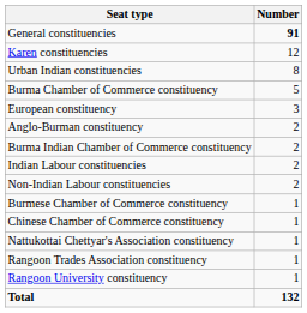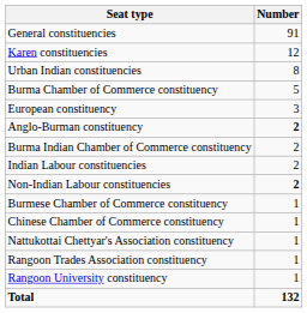General constituencies | Number: bold -> normal
Anglo-Burman constituency | Number: normal -> bold
Non-Indian Labour constituencies | Number: normal -> bold
